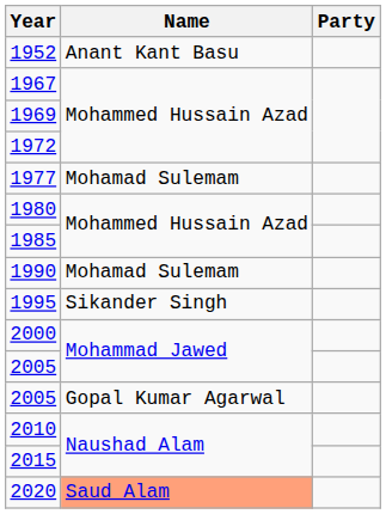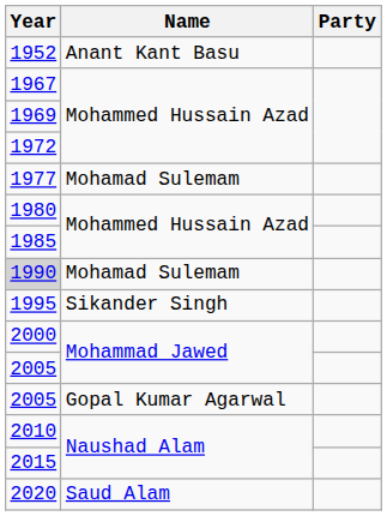1990 | Year: no background -> lightgrey background
2020 | Name: lightsalmon background -> no background
